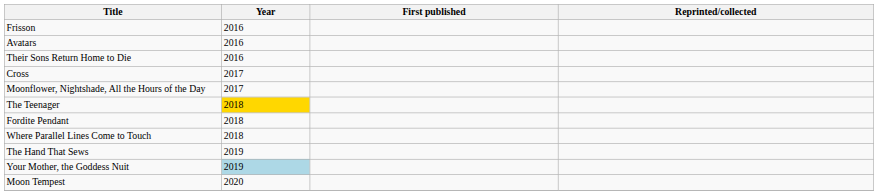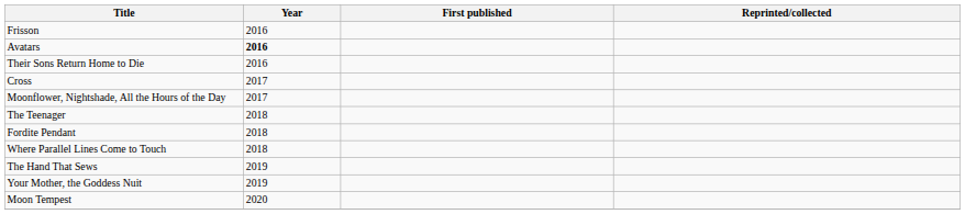Avatars | Year: normal -> bold
The Teenager | Year: gold background -> no background
Your Mother, the Goddess Nuit | Year: lightblue background -> no background
